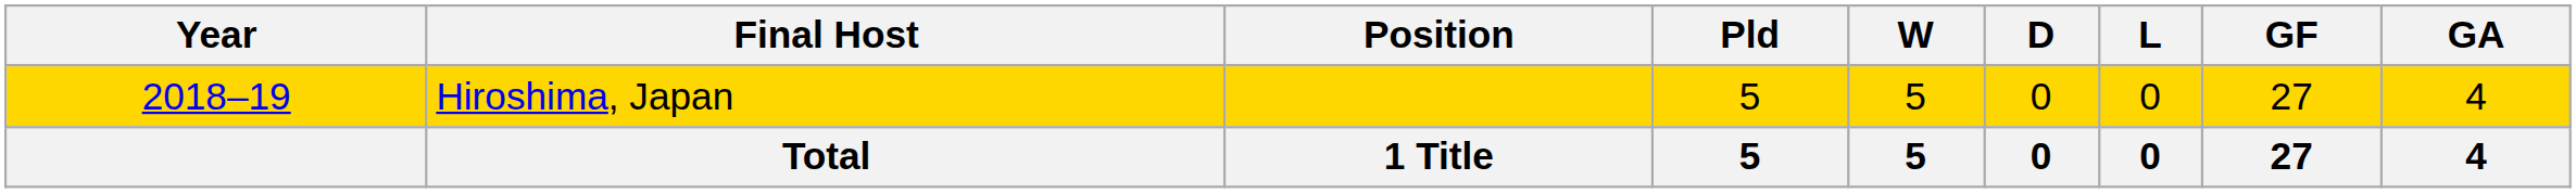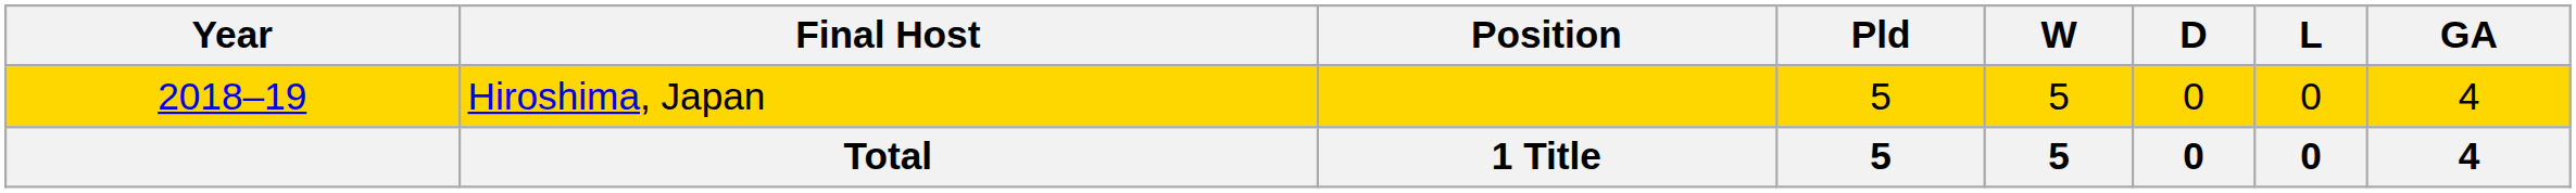- column: GF | 27 | 27
